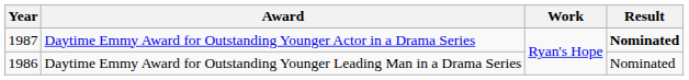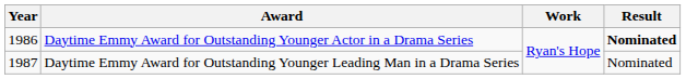row 2 | Year: 1987 -> 1986
row 3 | Year: 1986 -> 1987
